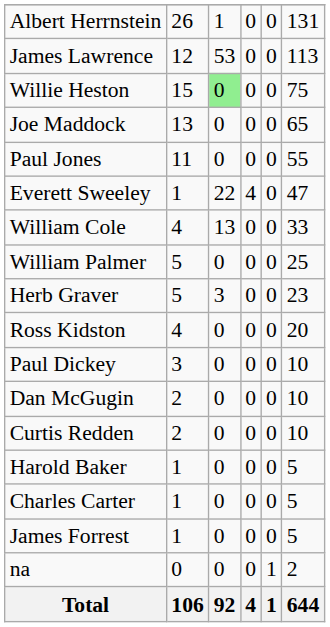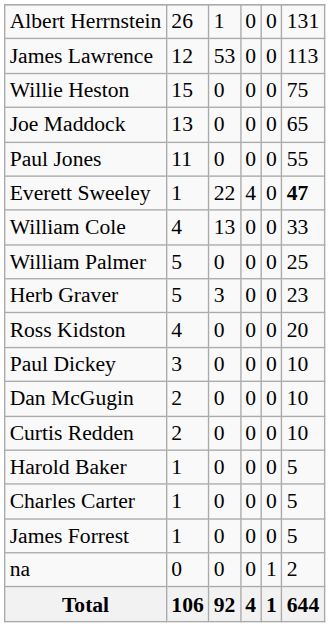Willie Heston | column 3: lightgreen background -> no background
Everett Sweeley | column 6: normal -> bold
